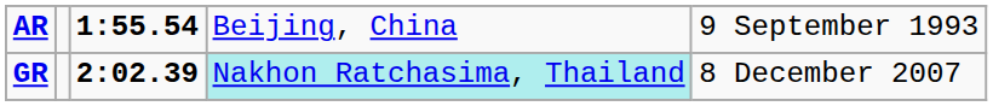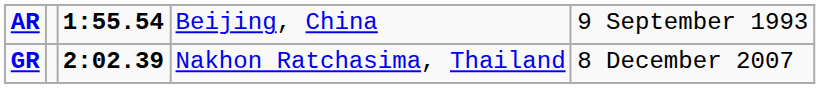GR | column 4: paleturquoise background -> no background
